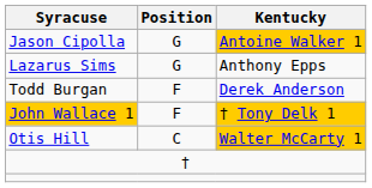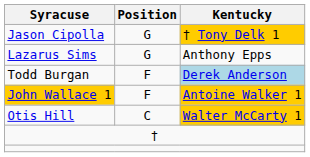Jason Cipolla | Kentucky: Antoine Walker 1 -> † Tony Delk 1
Todd Burgan | Kentucky: no background -> lightblue background
John Wallace 1 | Kentucky: † Tony Delk 1 -> Antoine Walker 1
